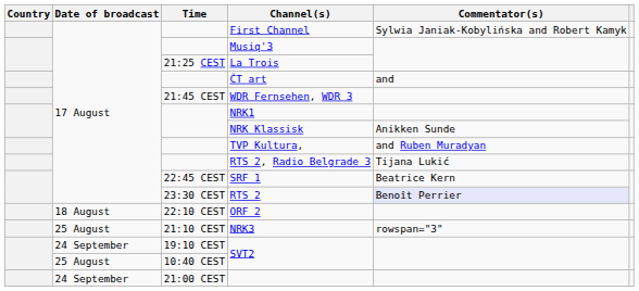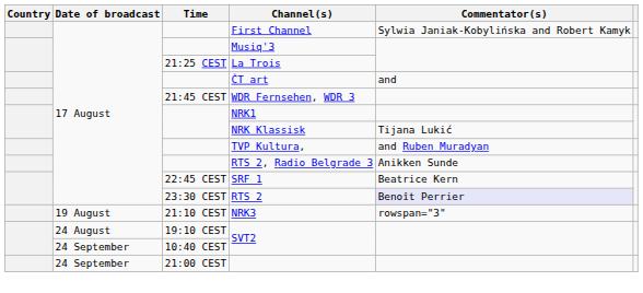NRK Klassisk | Commentator(s): Anikken Sunde -> Tijana Lukić
RTS 2, Radio Belgrade 3 | Commentator(s): Tijana Lukić -> Anikken Sunde
- row: 18 August | 22:10 CEST | ORF 2
NRK3 | Date of broadcast: 25 August -> 19 August
19:10 CEST / SVT2 | Date of broadcast: 24 September -> 24 August
10:40 CEST / SVT2 | Date of broadcast: 25 August -> 24 September
